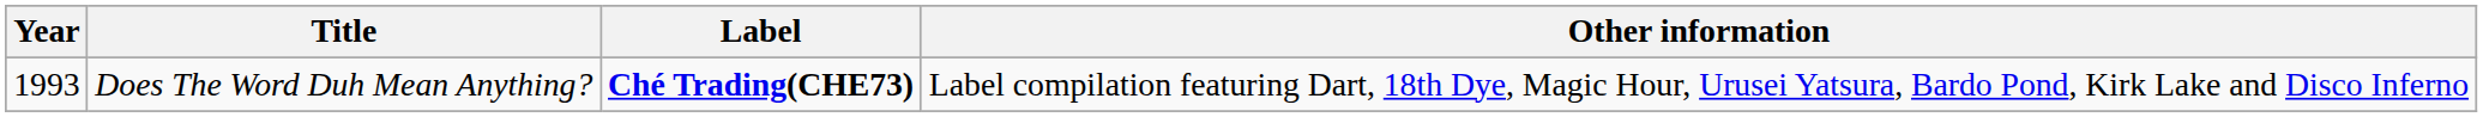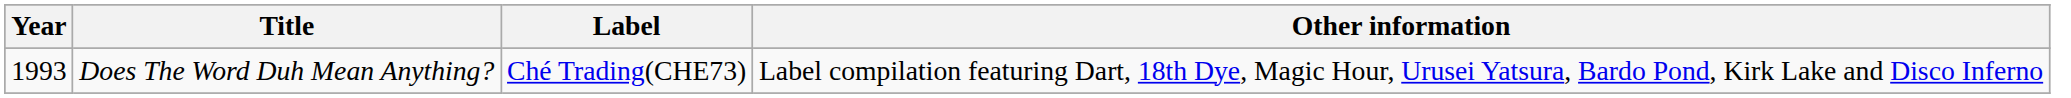row 2 | Label: bold -> normal
